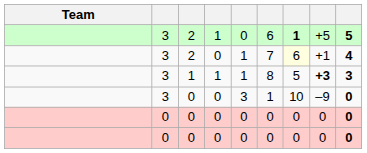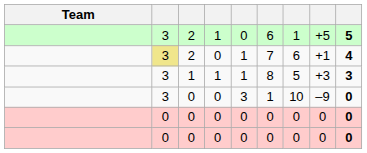row 2 | column 7: bold -> normal
row 3 | column 2: no background -> khaki background
row 3 | column 7: lightyellow background -> no background
row 4 | column 8: bold -> normal
